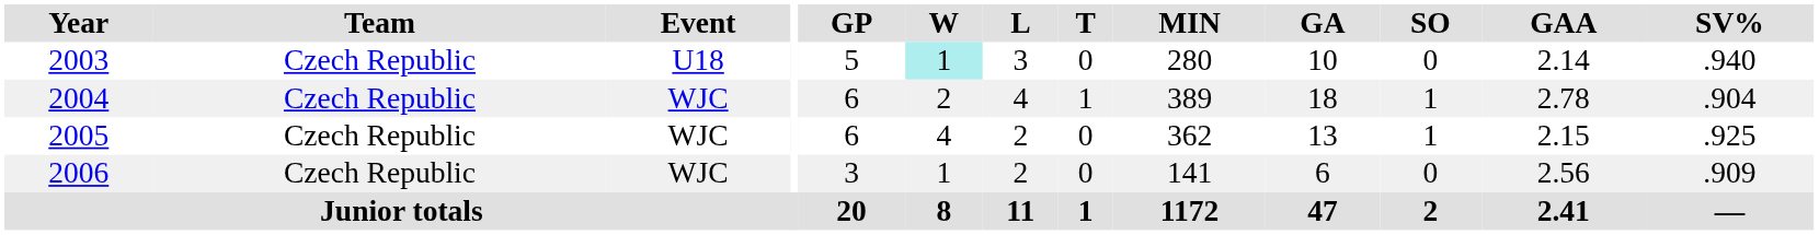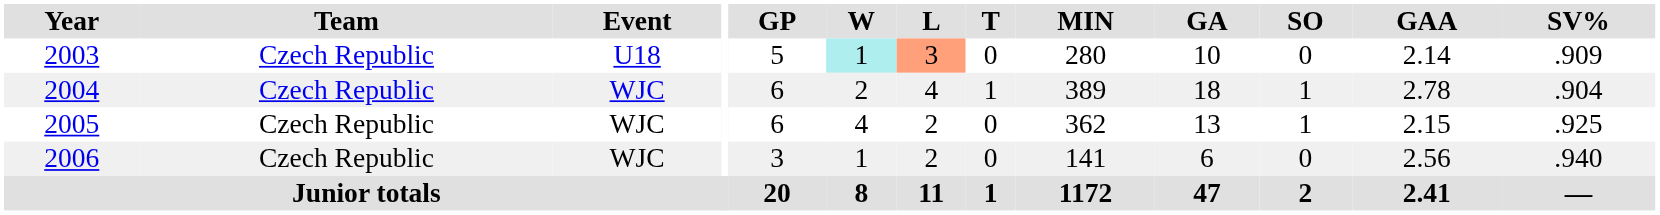2003 | L: no background -> lightsalmon background
2003 | SV%: .940 -> .909
2006 | SV%: .909 -> .940
